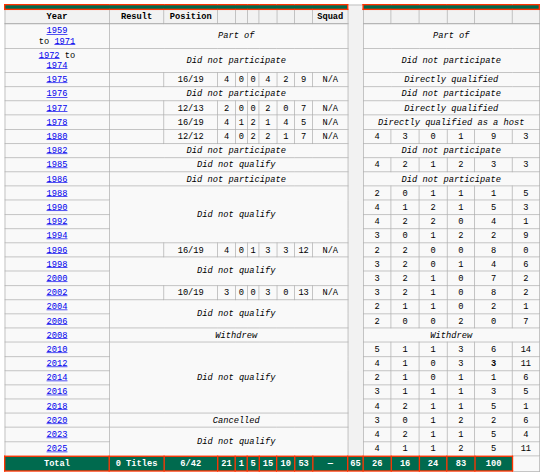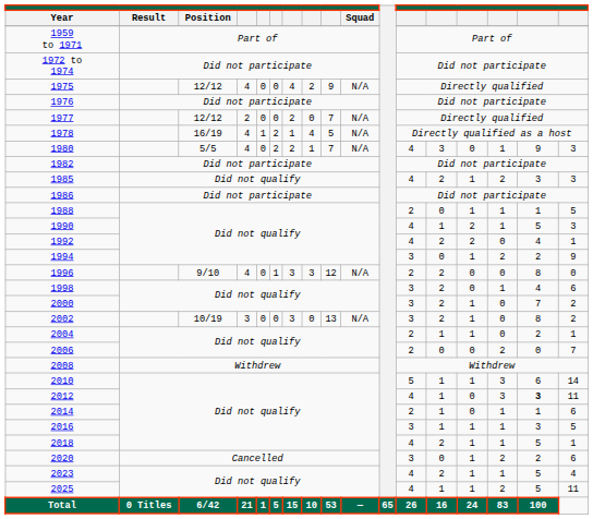1975 | Position: 16/19 -> 12/12
1977 | Position: 12/13 -> 12/12
1980 | Position: 12/12 -> 5/5
1996 | Position: 16/19 -> 9/10
